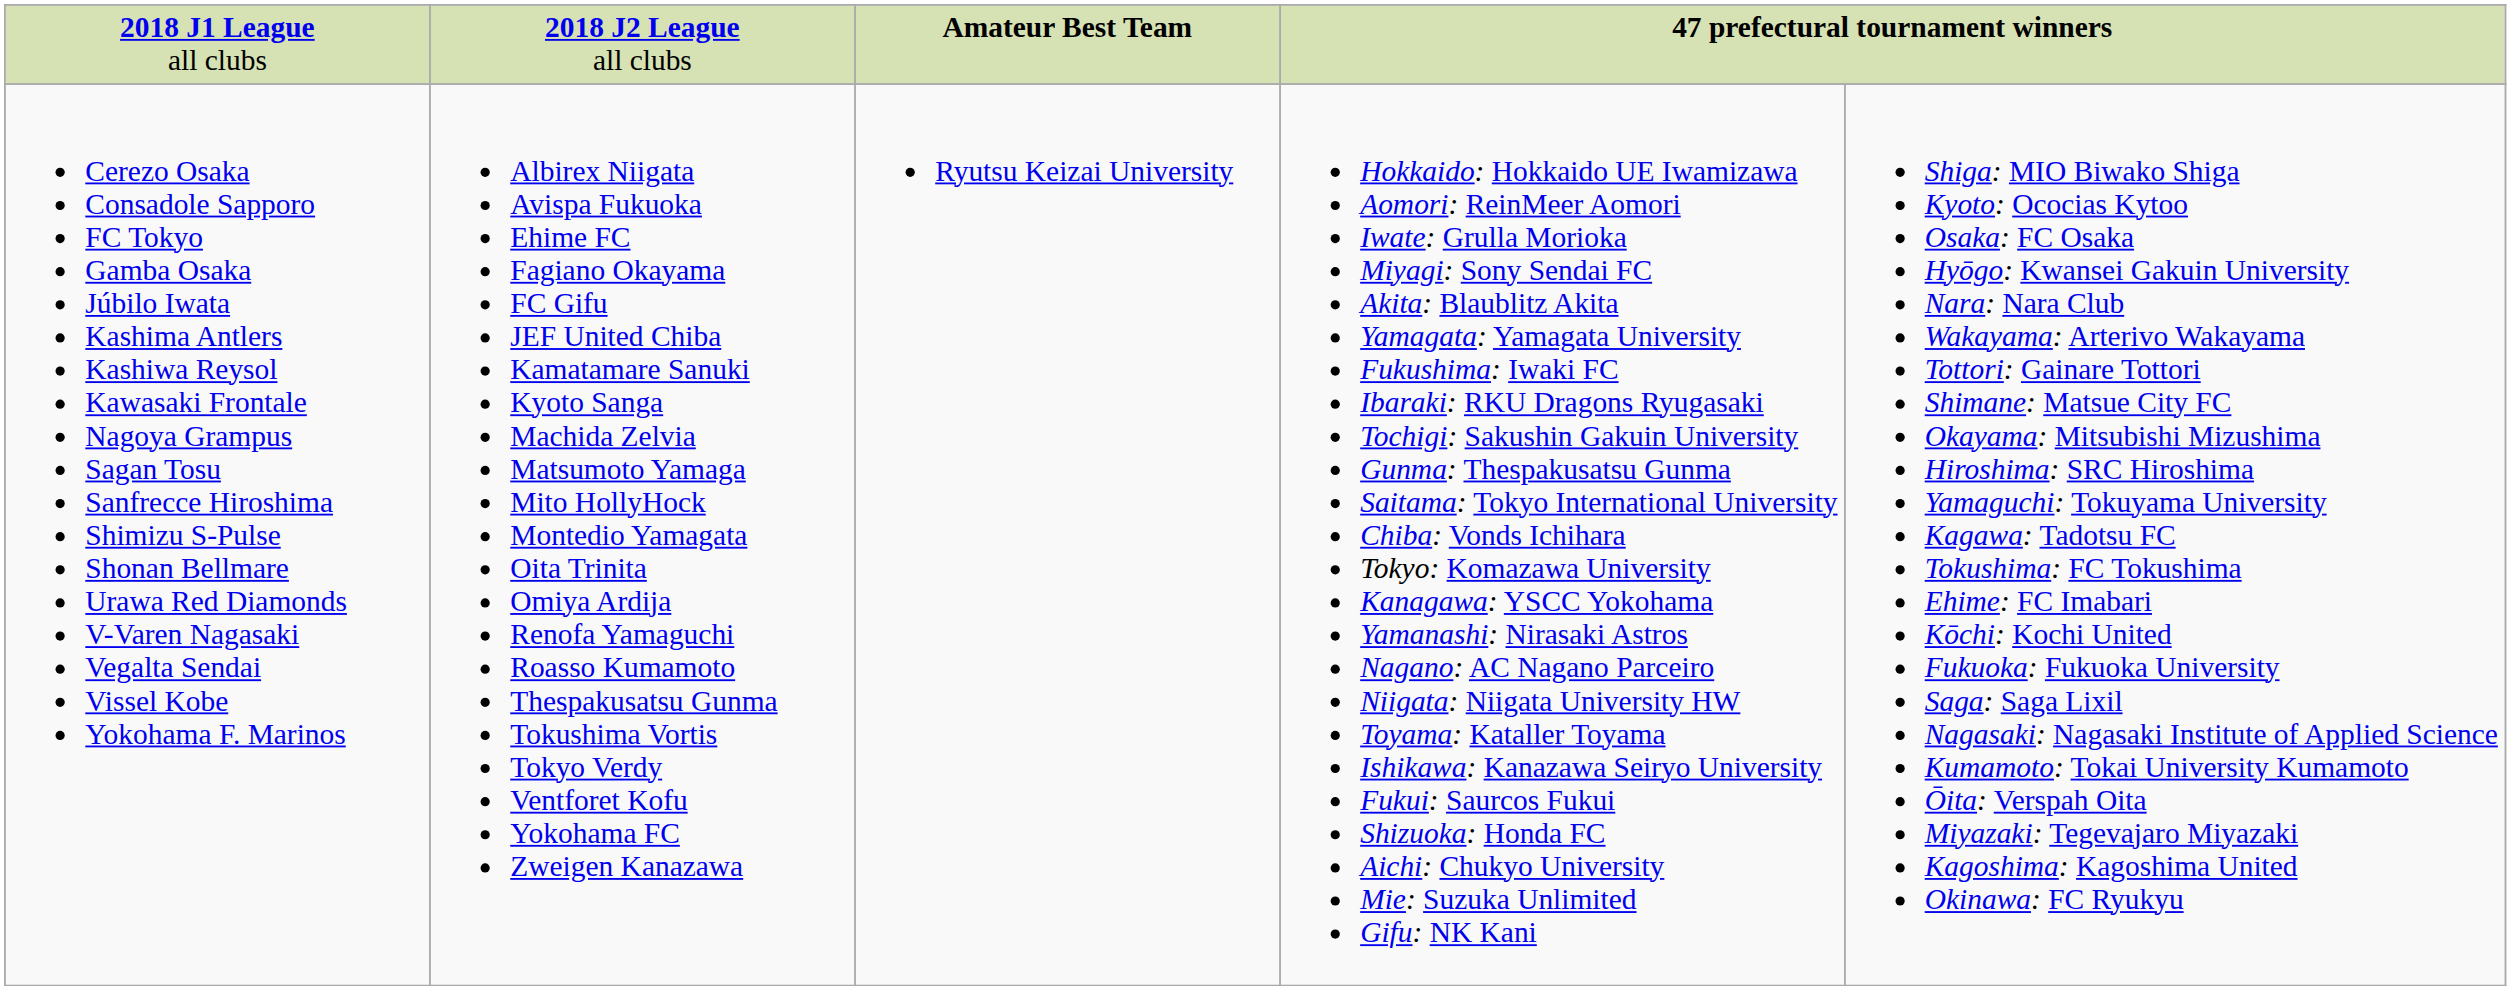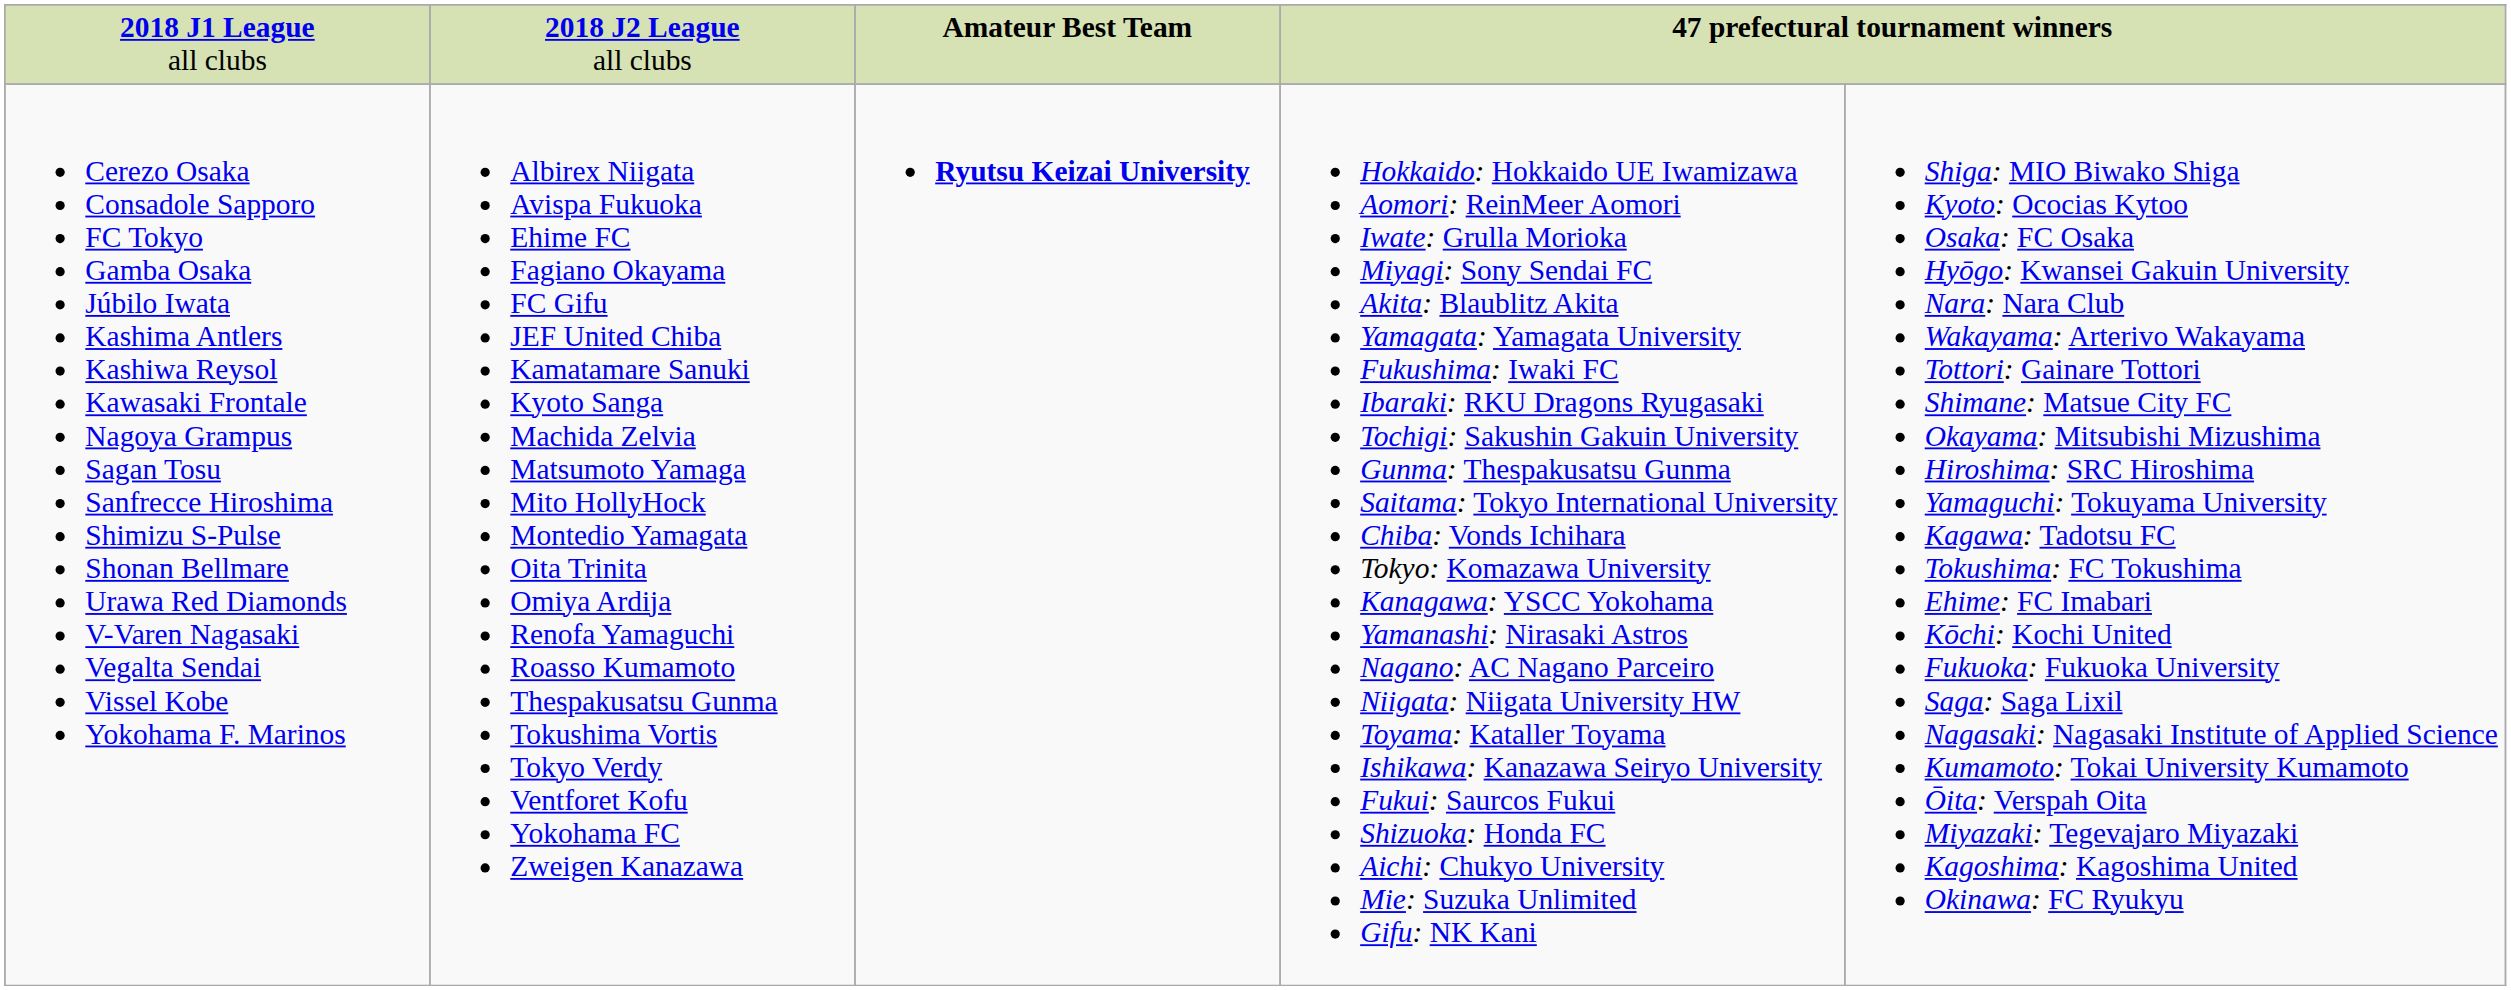row 2 | column 3: normal -> bold
